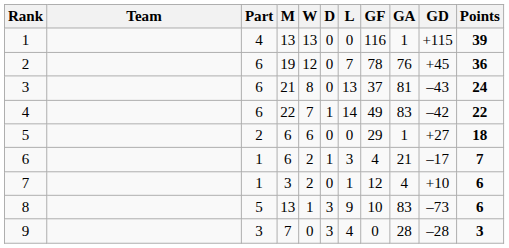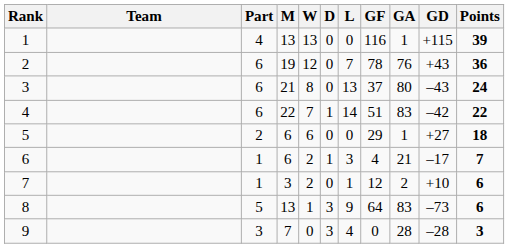row 3 | GD: +45 -> +43
row 4 | GA: 81 -> 80
row 5 | GF: 49 -> 51
row 8 | GA: 4 -> 2
row 9 | GF: 10 -> 64
